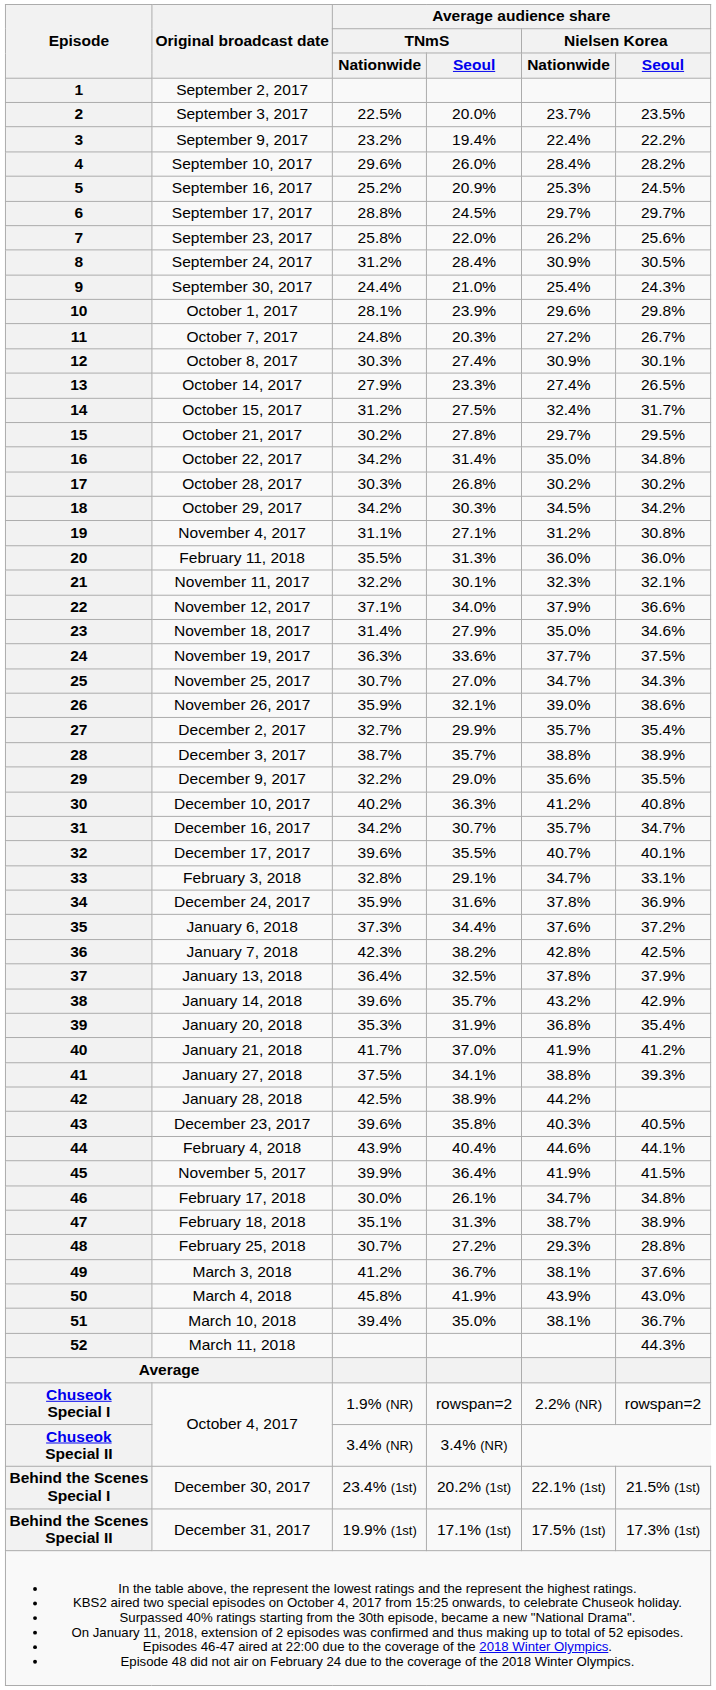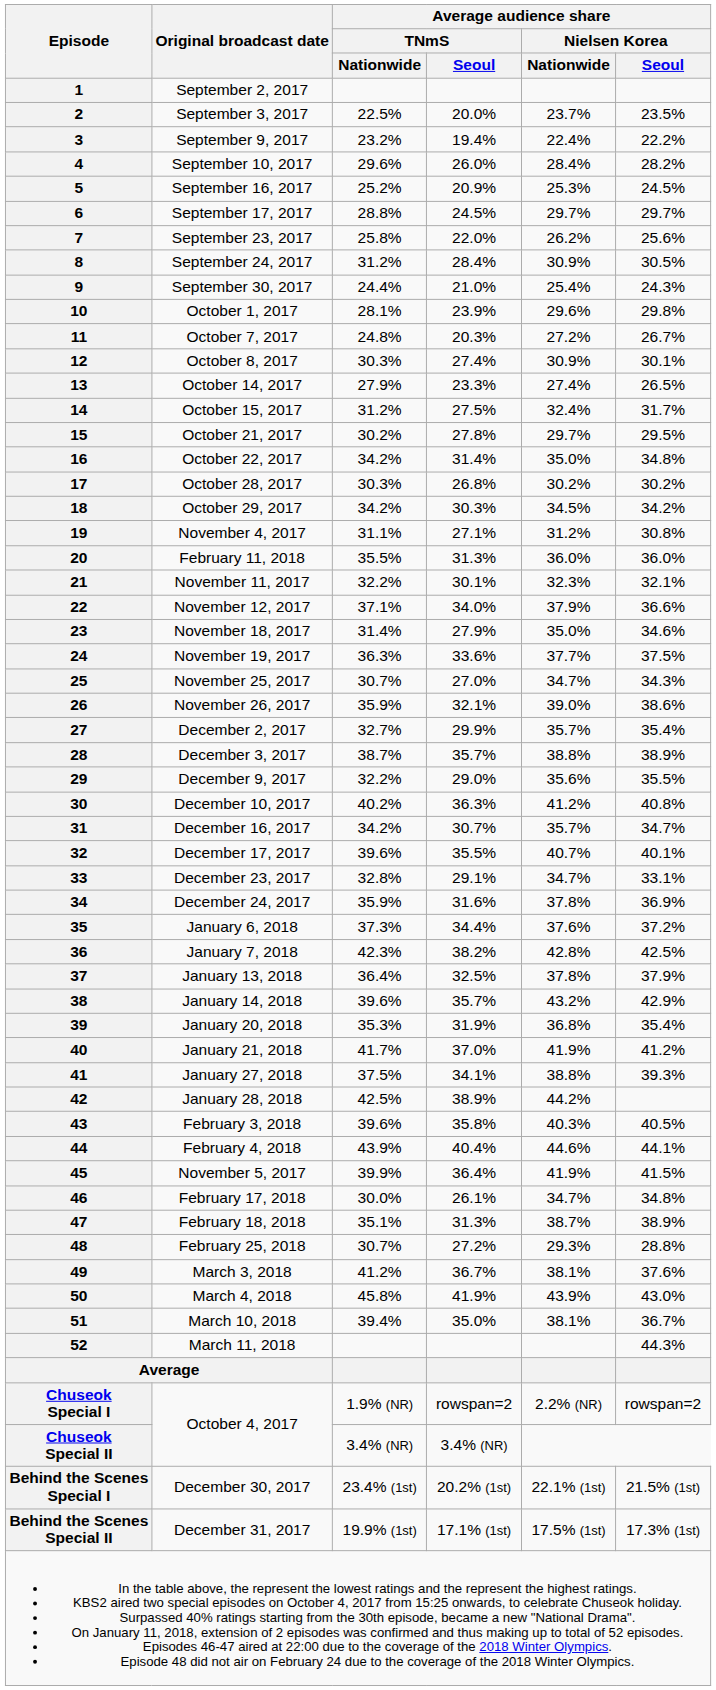33 | Original broadcast date: February 3, 2018 -> December 23, 2017
43 | Original broadcast date: December 23, 2017 -> February 3, 2018
